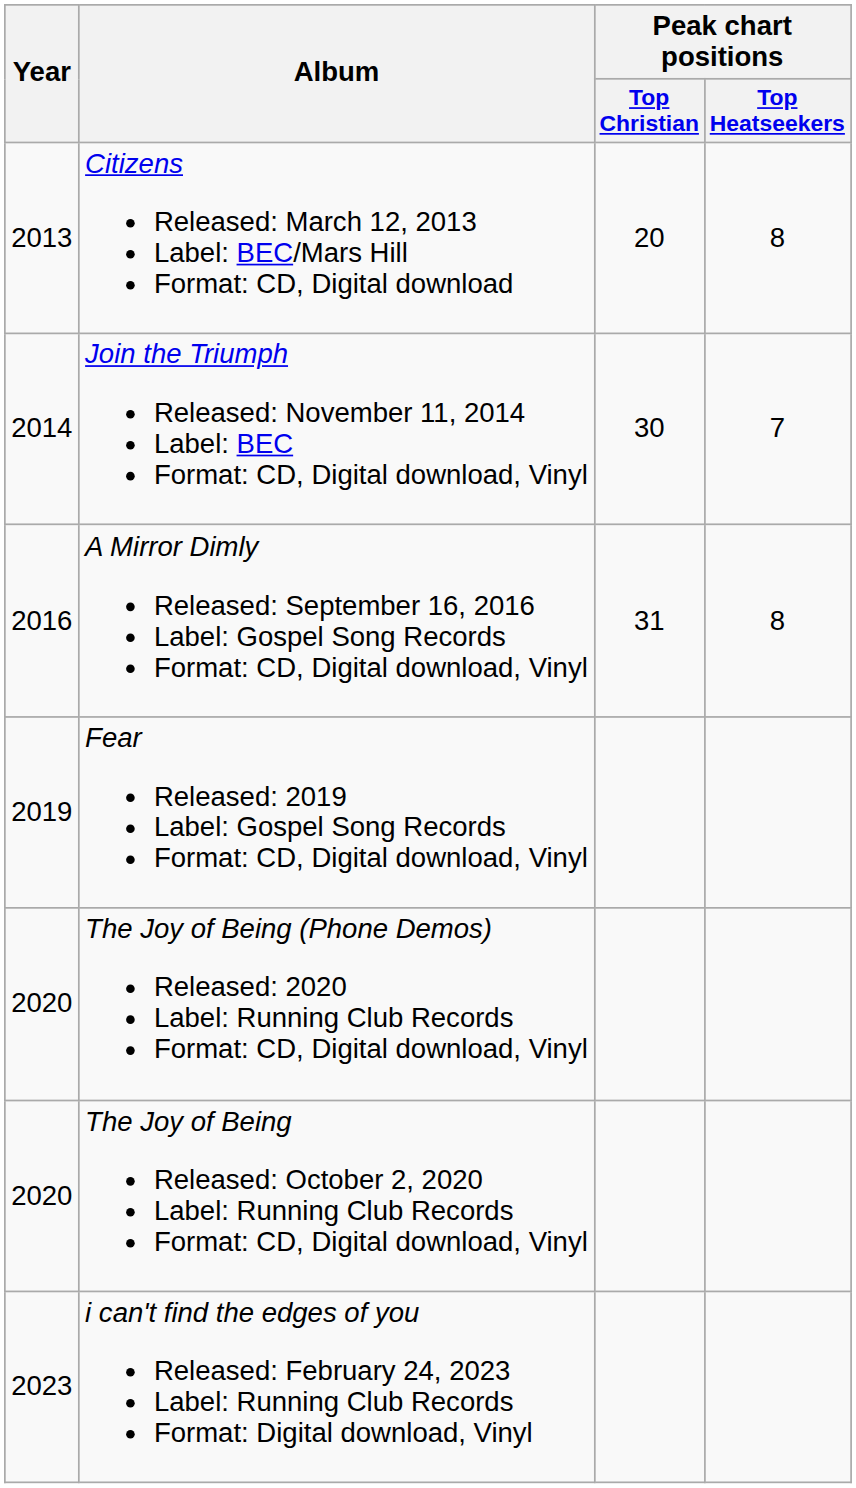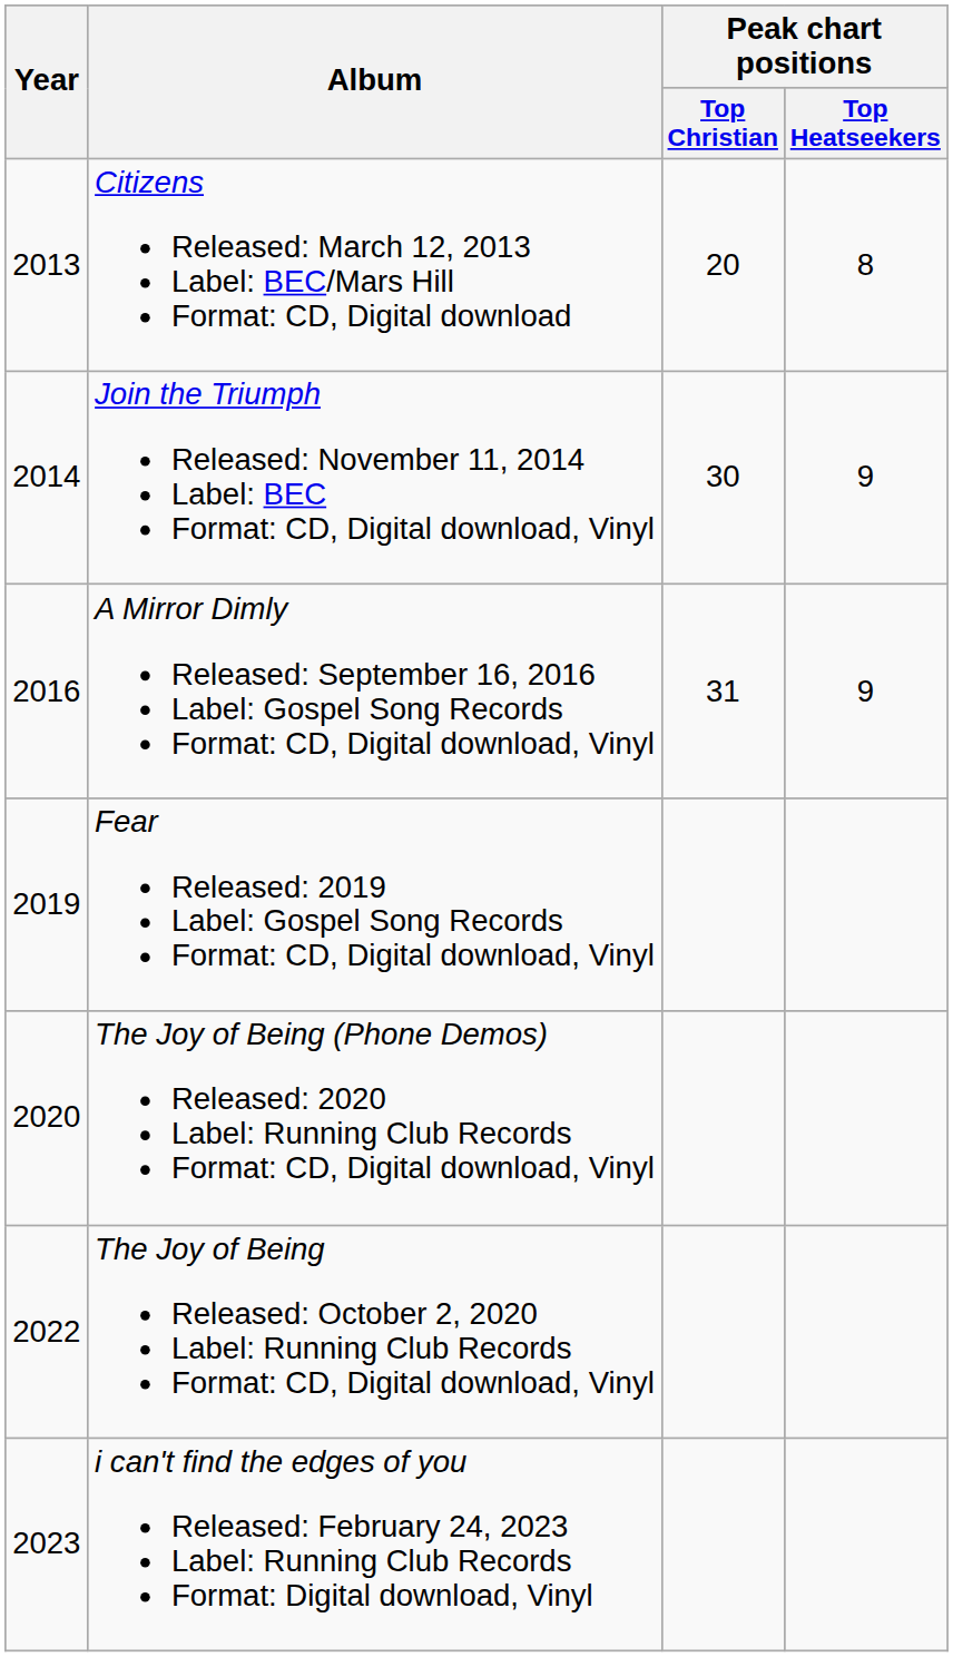row 4 | Peak chart positions / Top Heatseekers: 7 -> 9
row 5 | Peak chart positions / Top Heatseekers: 8 -> 9
row 8 | Year: 2020 -> 2022
